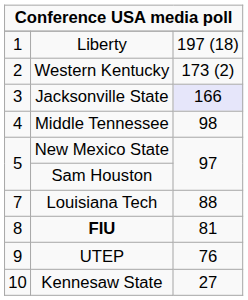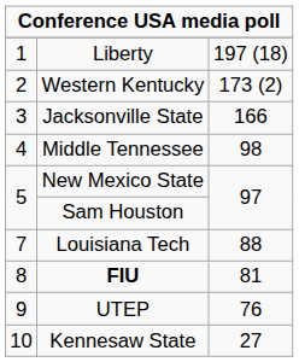Jacksonville State | column 3: lavender background -> no background
